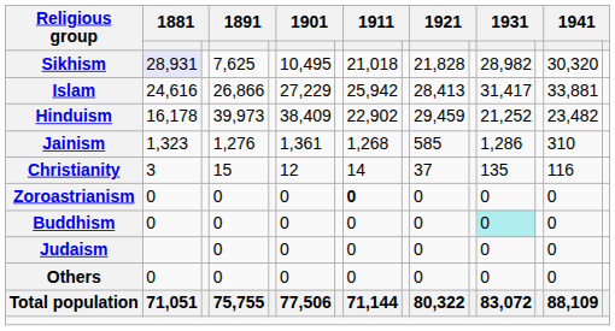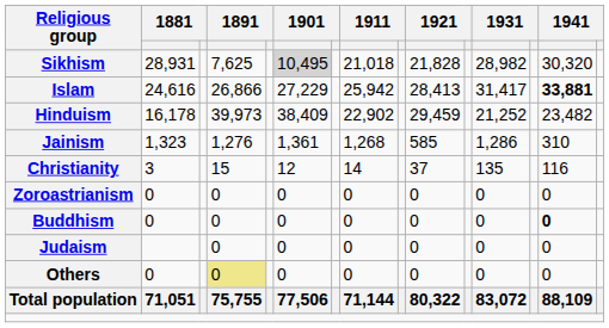Sikhism | column 2: lavender background -> no background
Sikhism | column 6: no background -> lightgrey background
Islam | column 14: normal -> bold
Zoroastrianism | column 8: bold -> normal
Buddhism | column 12: paleturquoise background -> no background
Buddhism | column 14: normal -> bold
Others | column 4: no background -> khaki background
